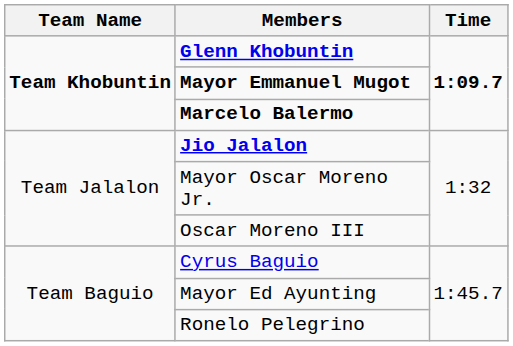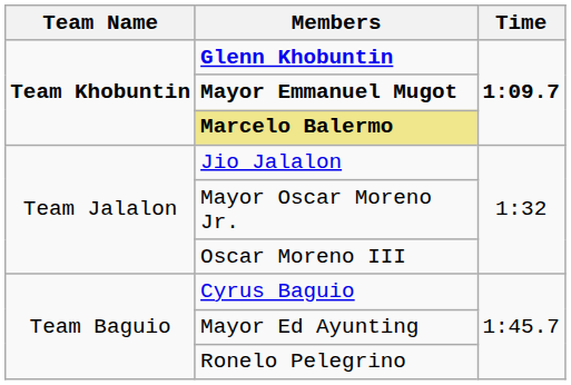Marcelo Balermo | Members: no background -> khaki background
Jio Jalalon | Members: bold -> normal
